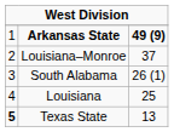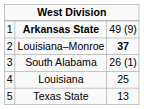Arkansas State | column 3: bold -> normal
Louisiana–Monroe | column 3: normal -> bold
Texas State | column 1: bold -> normal
